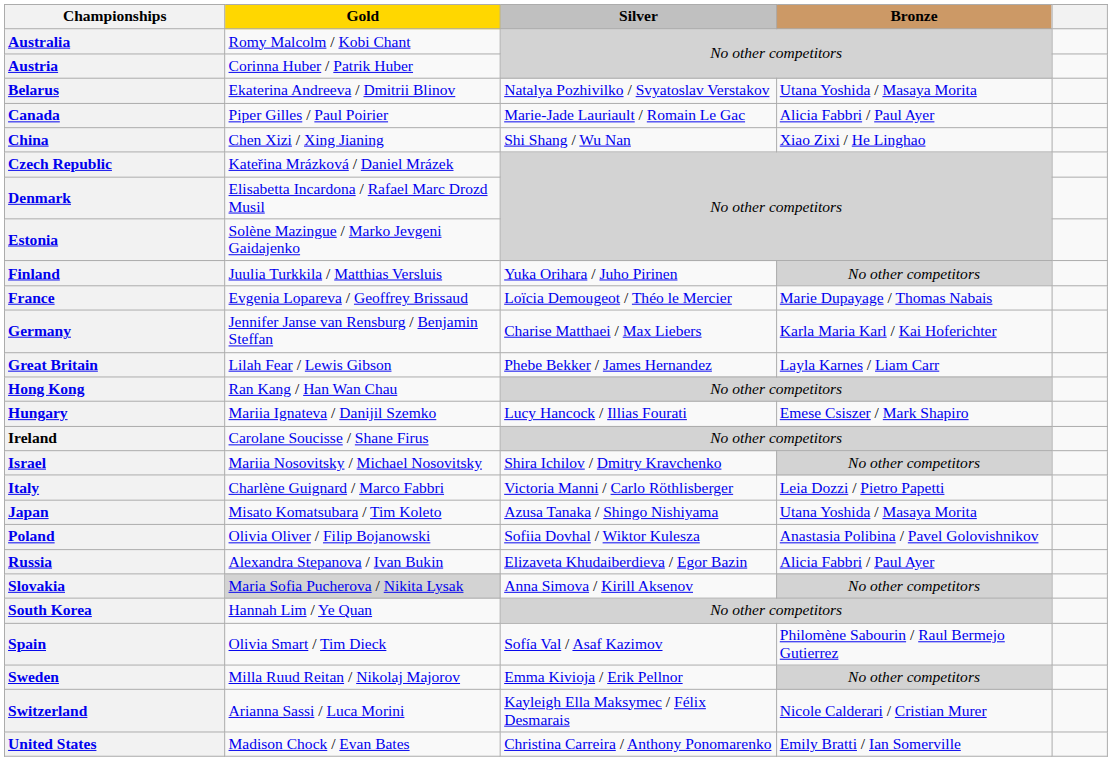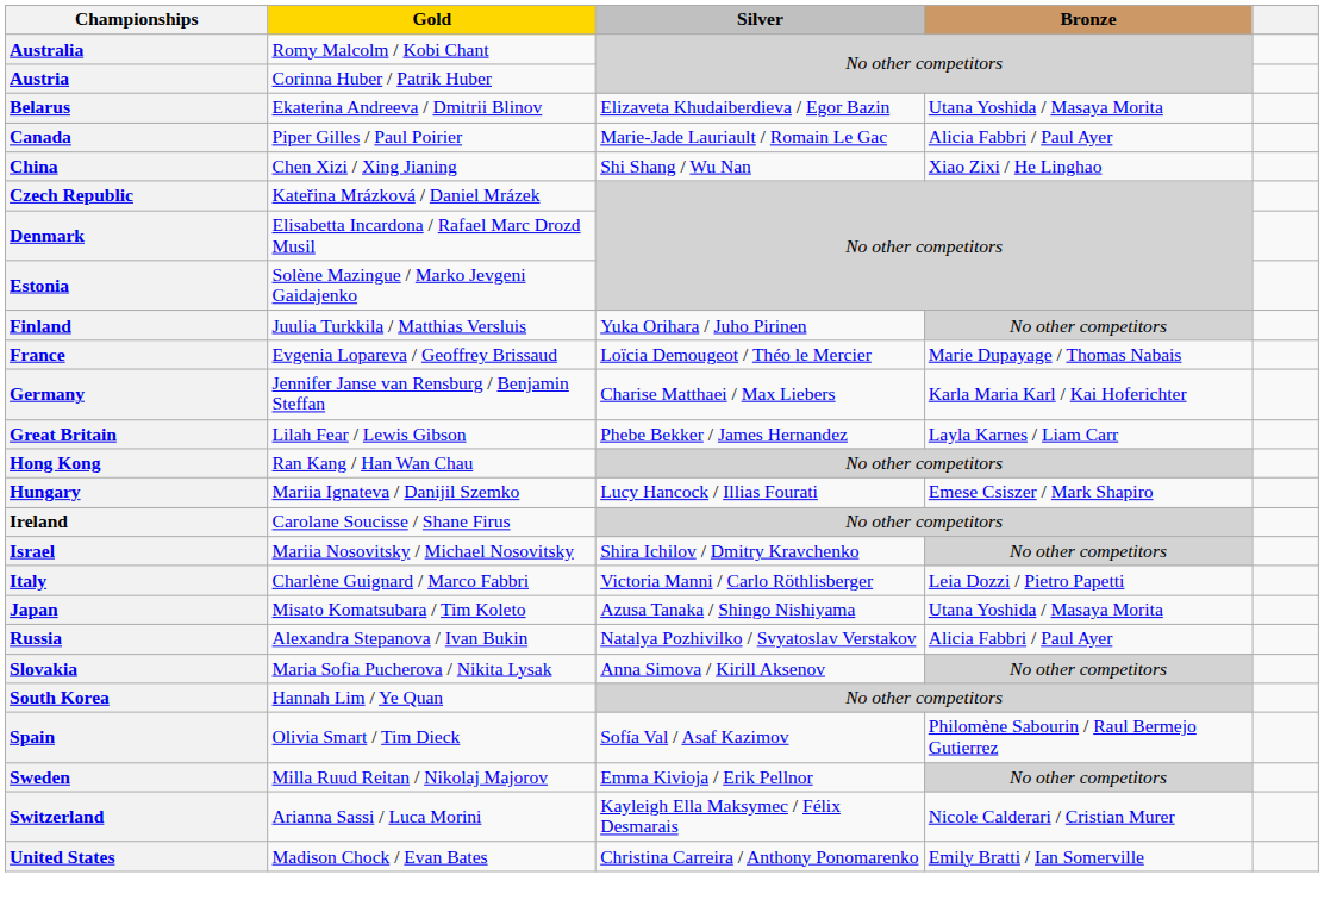Belarus | Silver: Natalya Pozhivilko / Svyatoslav Verstakov -> Elizaveta Khudaiberdieva / Egor Bazin
- row: Poland | Olivia Oliver / Filip Bojanowski | Sofiia Dovhal / Wiktor Kulesza | Anastasia Polibina / Pavel Golovishnikov
Russia | Silver: Elizaveta Khudaiberdieva / Egor Bazin -> Natalya Pozhivilko / Svyatoslav Verstakov
Slovakia | Gold: lightgrey background -> no background
